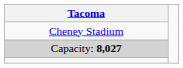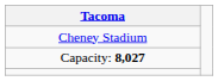Capacity: 8,027 | Tacoma: lightgrey background -> no background
